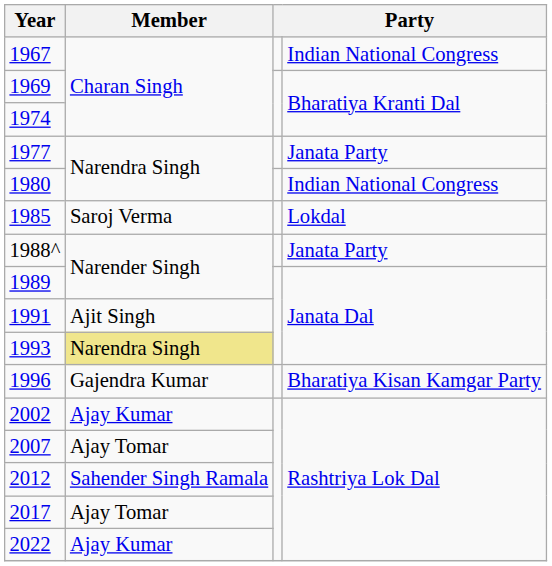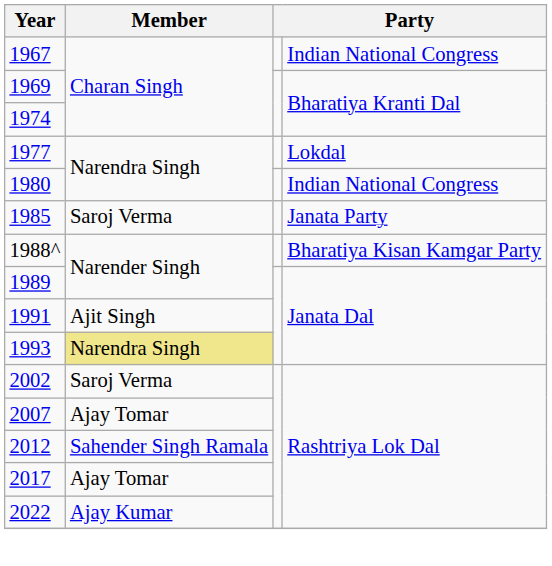1977 | column 4: Janata Party -> Lokdal
1985 | column 4: Lokdal -> Janata Party
1988^ | column 4: Janata Party -> Bharatiya Kisan Kamgar Party
- row: 1996 | Gajendra Kumar | Bharatiya Kisan Kamgar Party
2002 | Member: Ajay Kumar -> Saroj Verma
